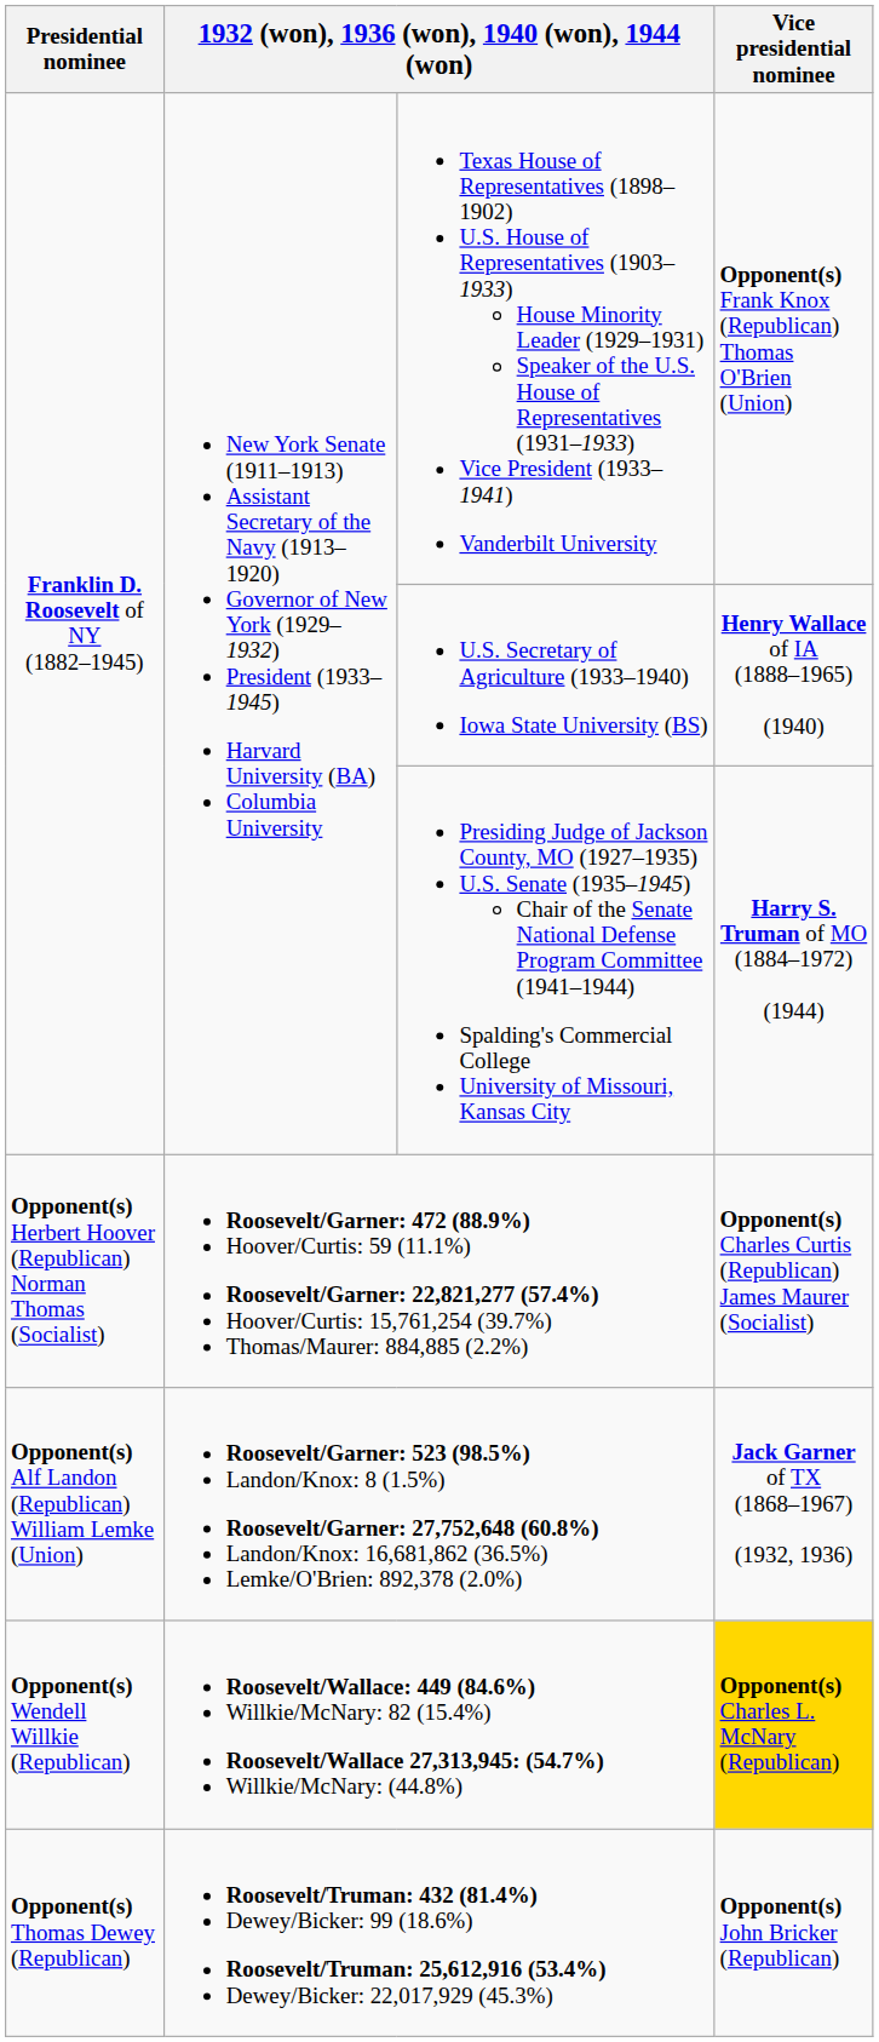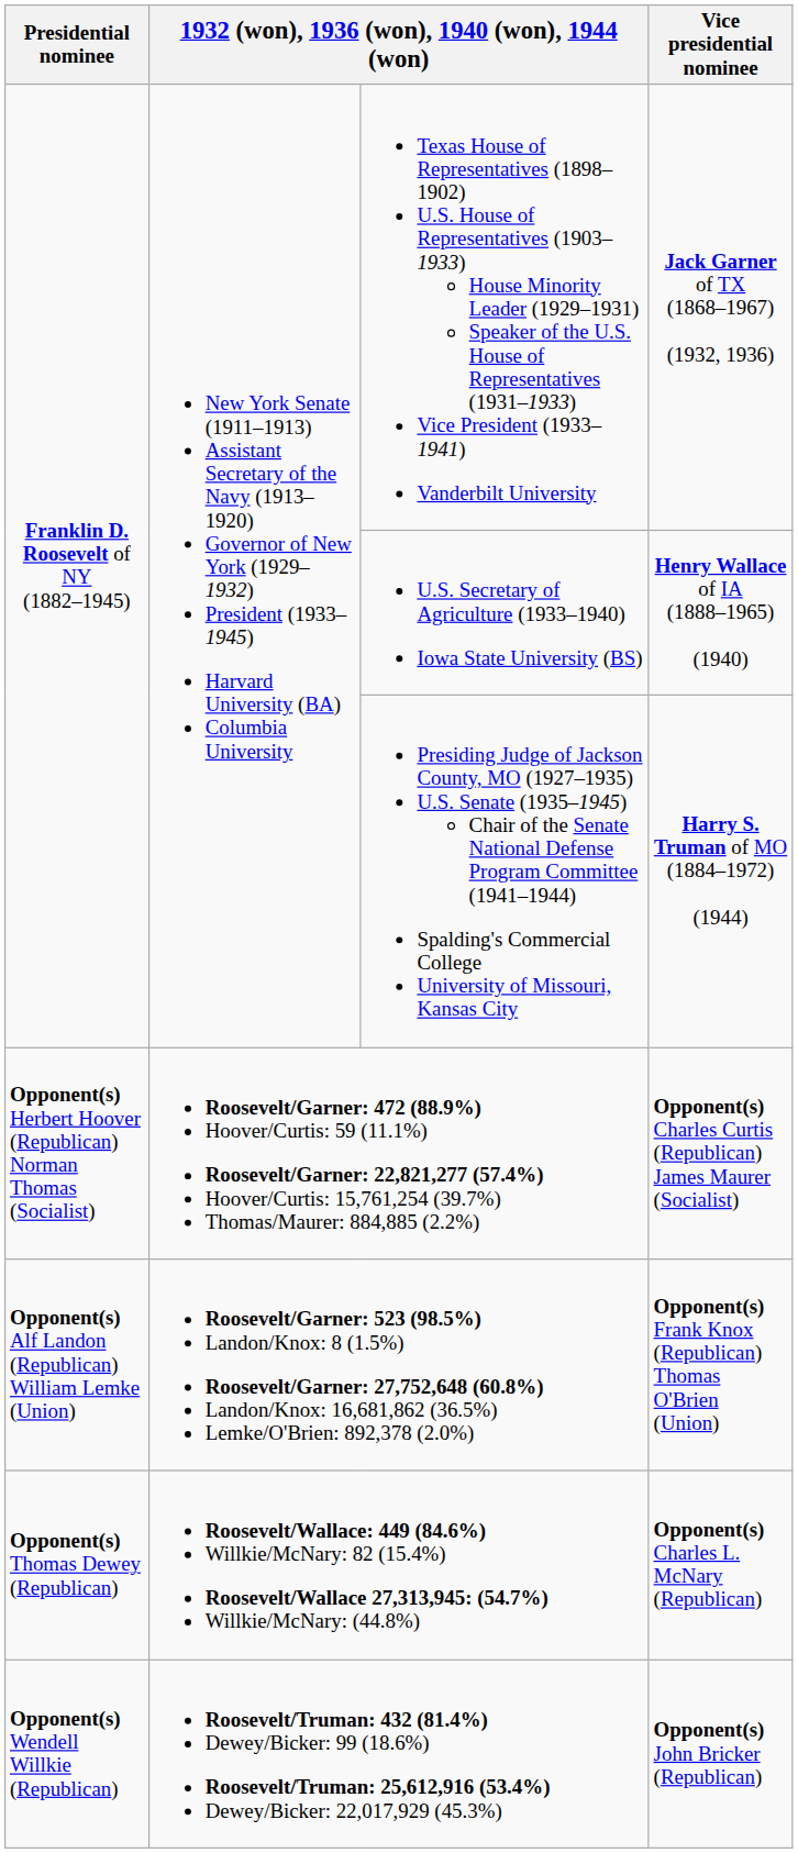row 2 | Vice presidential nominee: Opponent(s) Frank Knox (Republican) Thomas O'Brien (Union) -> Jack Garner of TX (1868–1967) (1932, 1936)
row 6 | Vice presidential nominee: Jack Garner of TX (1868–1967) (1932, 1936) -> Opponent(s) Frank Knox (Republican) Thomas O'Brien (Union)
row 7 | Presidential nominee: Opponent(s) Wendell Willkie (Republican) -> Opponent(s) Thomas Dewey (Republican)
row 7 | Vice presidential nominee: gold background -> no background
row 8 | Presidential nominee: Opponent(s) Thomas Dewey (Republican) -> Opponent(s) Wendell Willkie (Republican)
